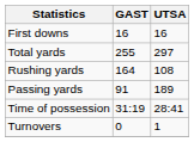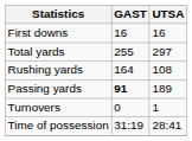Passing yards | GAST: normal -> bold
rows swapped: Turnovers <-> Time of possession
